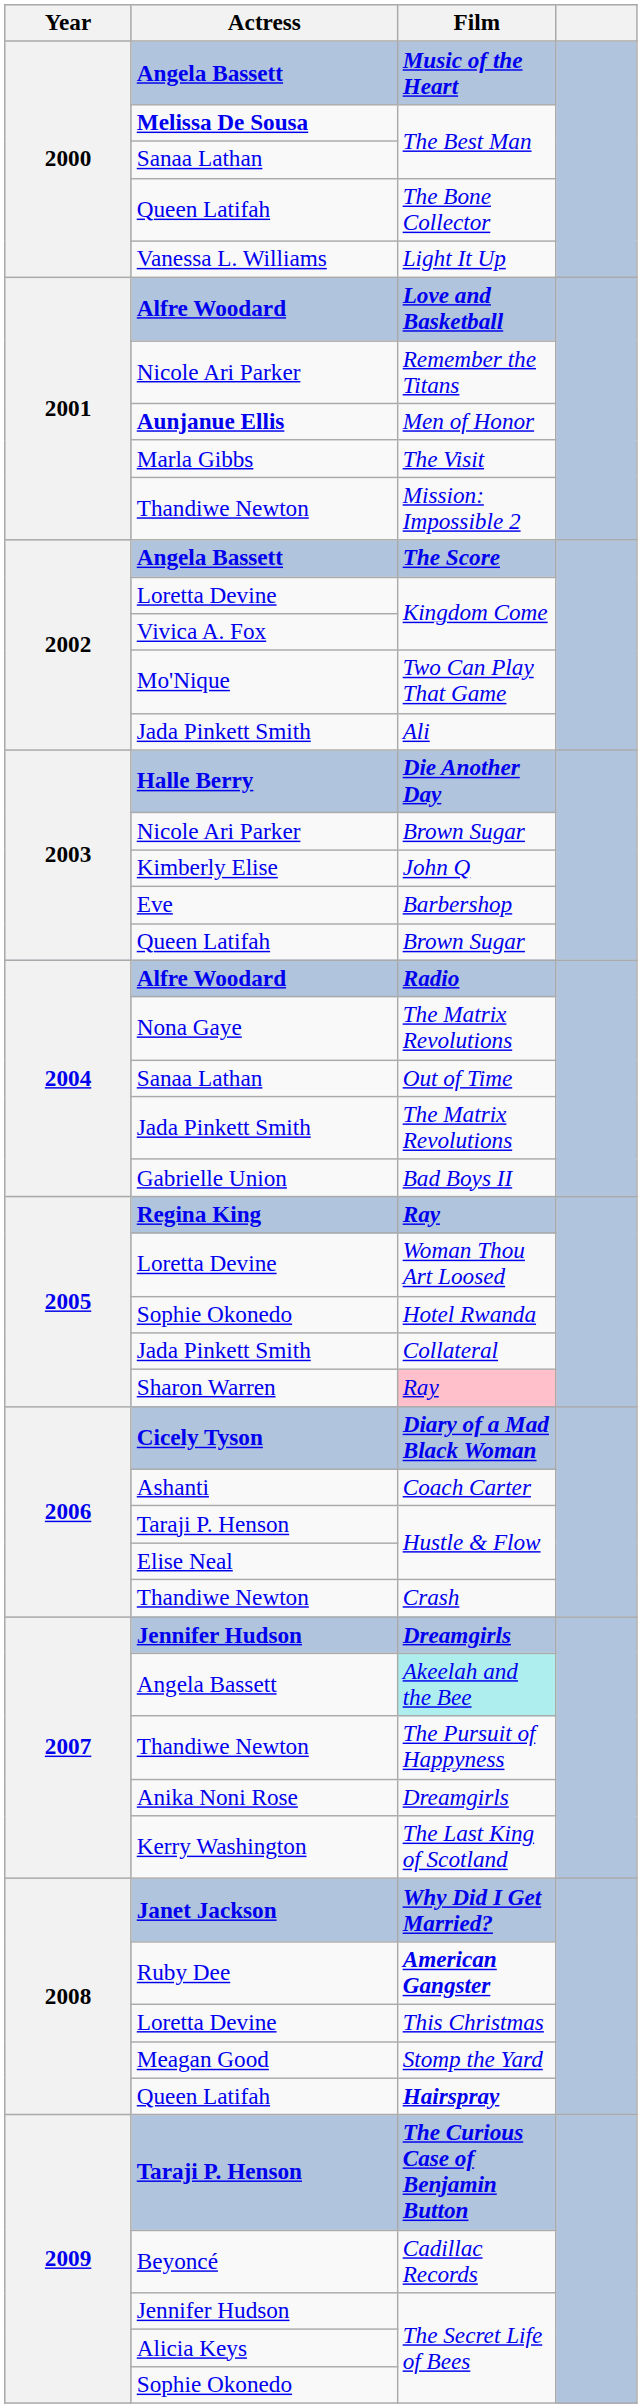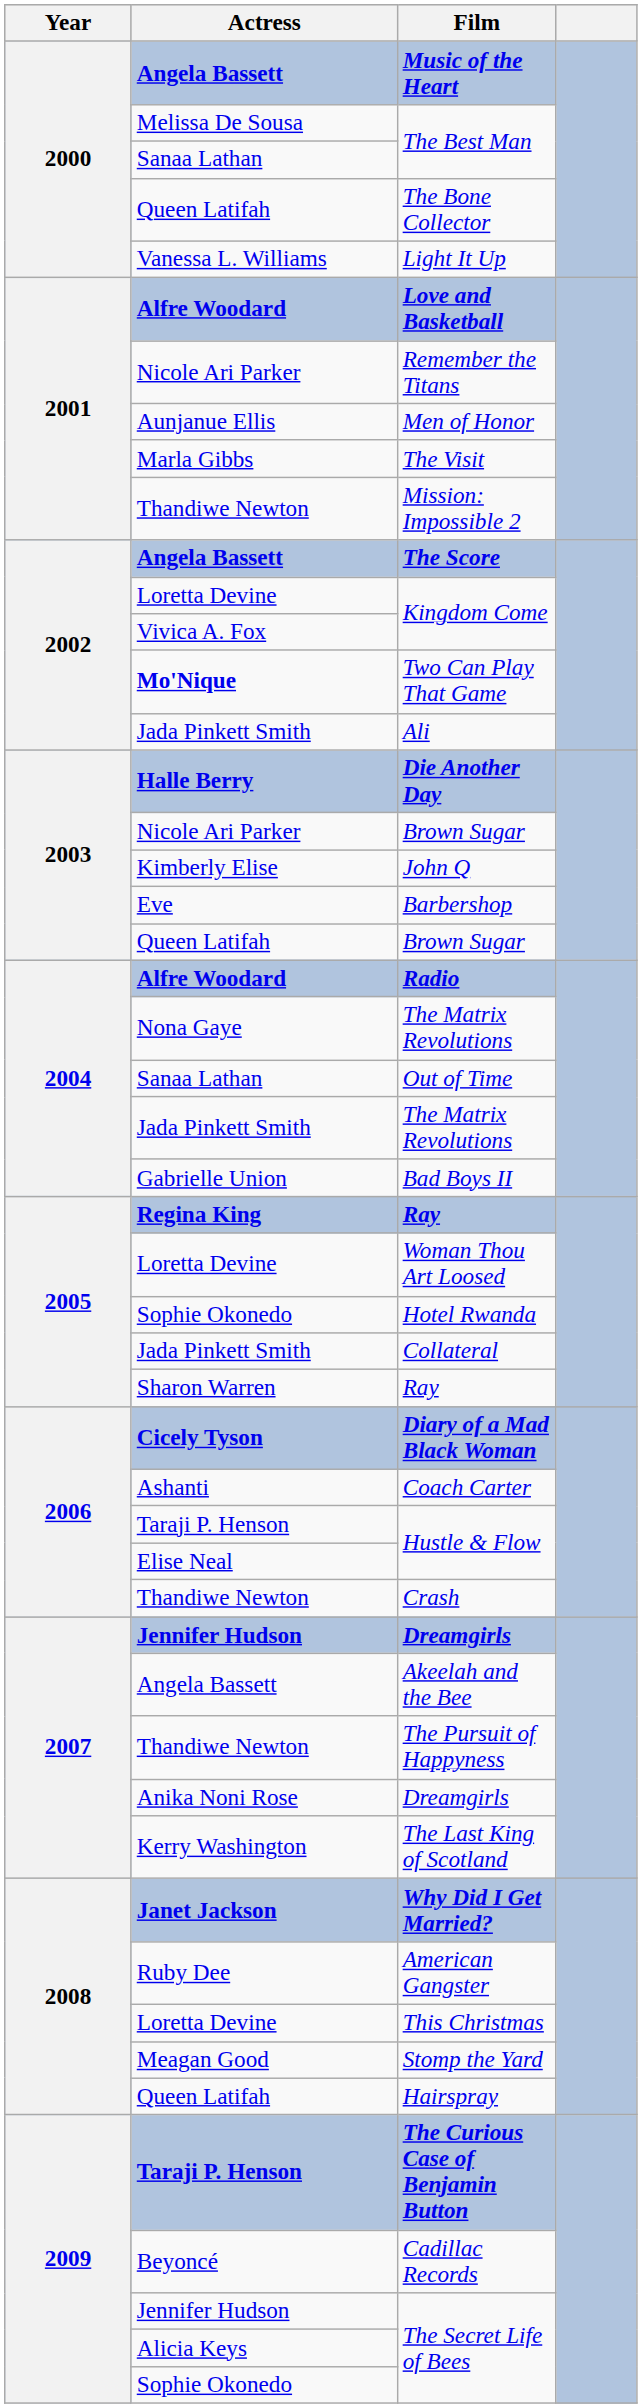Melissa De Sousa / The Best Man | Actress: bold -> normal
Men of Honor | Actress: bold -> normal
Two Can Play That Game | Actress: normal -> bold
Sharon Warren / Ray | Film: pink background -> no background
Akeelah and the Bee | Film: paleturquoise background -> no background
American Gangster | Film: bold -> normal
Hairspray | Film: bold -> normal
